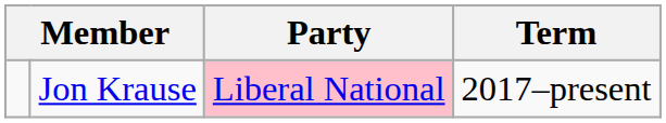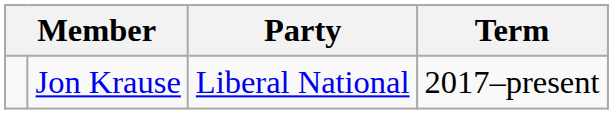Jon Krause | Party: pink background -> no background
